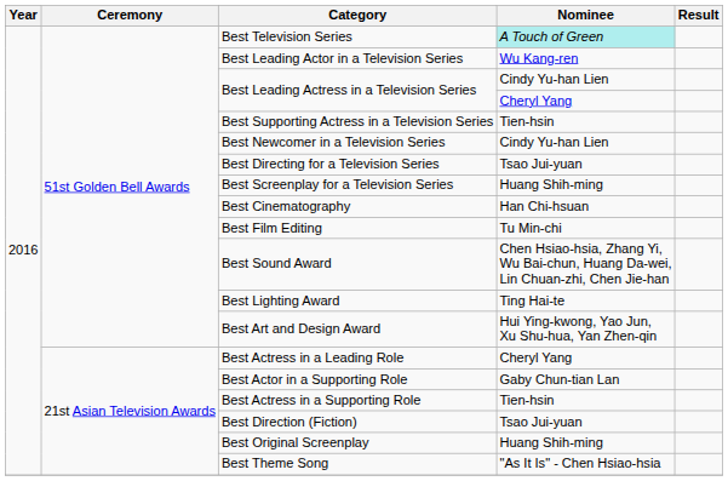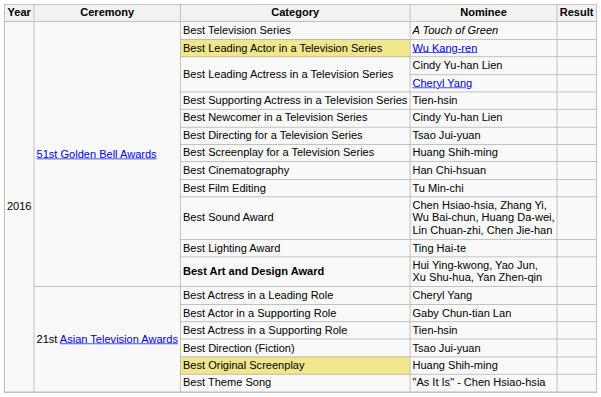Best Television Series | Nominee: paleturquoise background -> no background
Best Leading Actor in a Television Series | Category: no background -> khaki background
Best Art and Design Award | Category: normal -> bold
Best Original Screenplay | Category: no background -> khaki background
